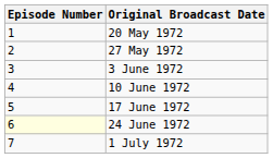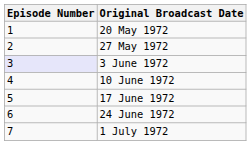3 June 1972 | Episode Number: no background -> lavender background
24 June 1972 | Episode Number: lightyellow background -> no background
